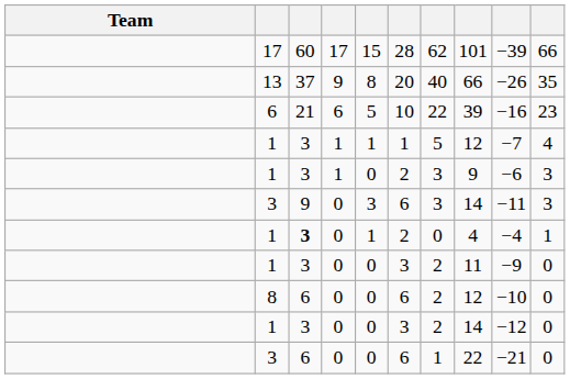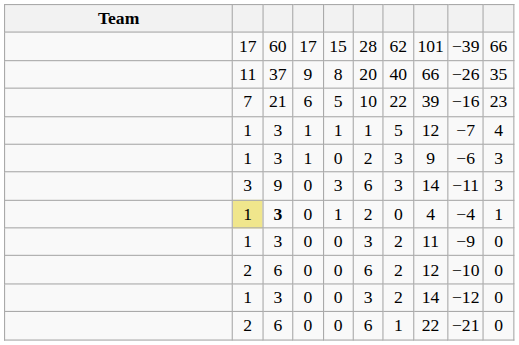row 3 | column 2: 13 -> 11
row 4 | column 2: 6 -> 7
row 8 | column 2: no background -> khaki background
row 10 | column 2: 8 -> 2
row 12 | column 2: 3 -> 2
